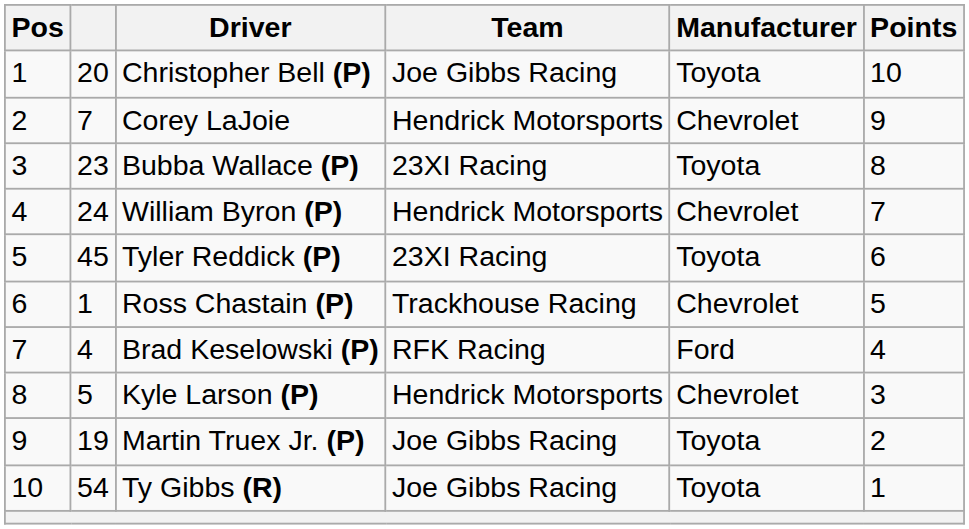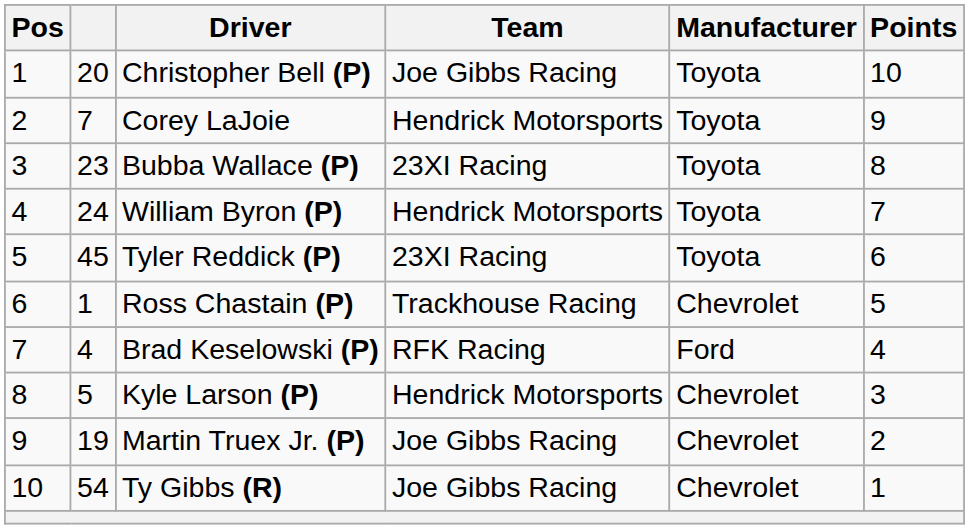Corey LaJoie | Manufacturer: Chevrolet -> Toyota
William Byron (P) | Manufacturer: Chevrolet -> Toyota
Martin Truex Jr. (P) | Manufacturer: Toyota -> Chevrolet
Ty Gibbs (R) | Manufacturer: Toyota -> Chevrolet
